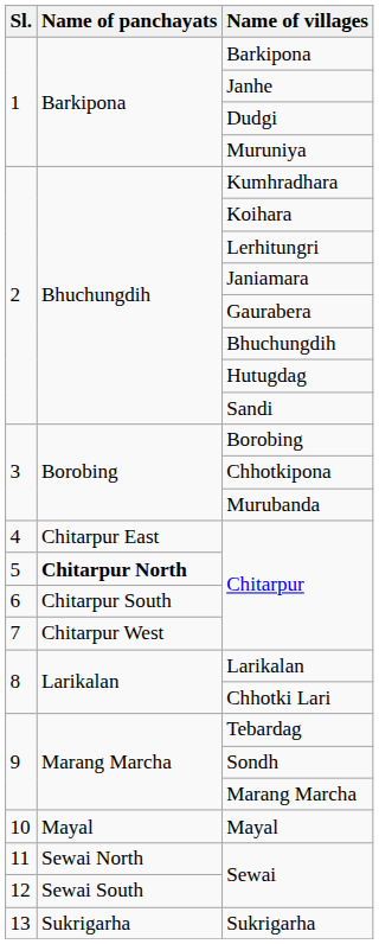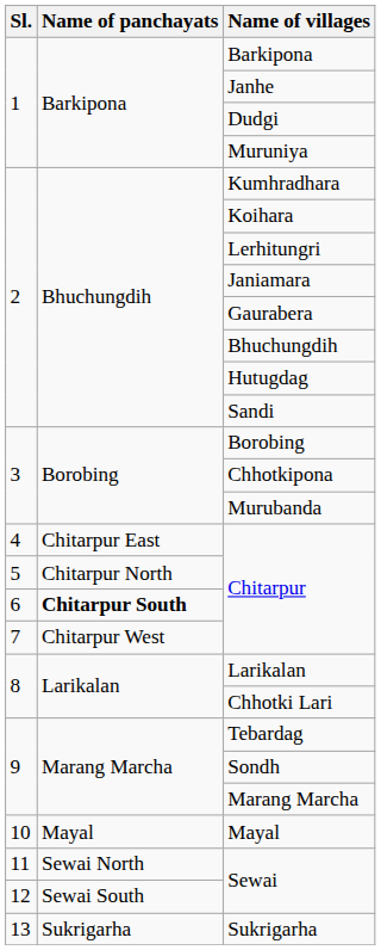5 / Chitarpur | Name of panchayats: bold -> normal
6 / Chitarpur | Name of panchayats: normal -> bold
